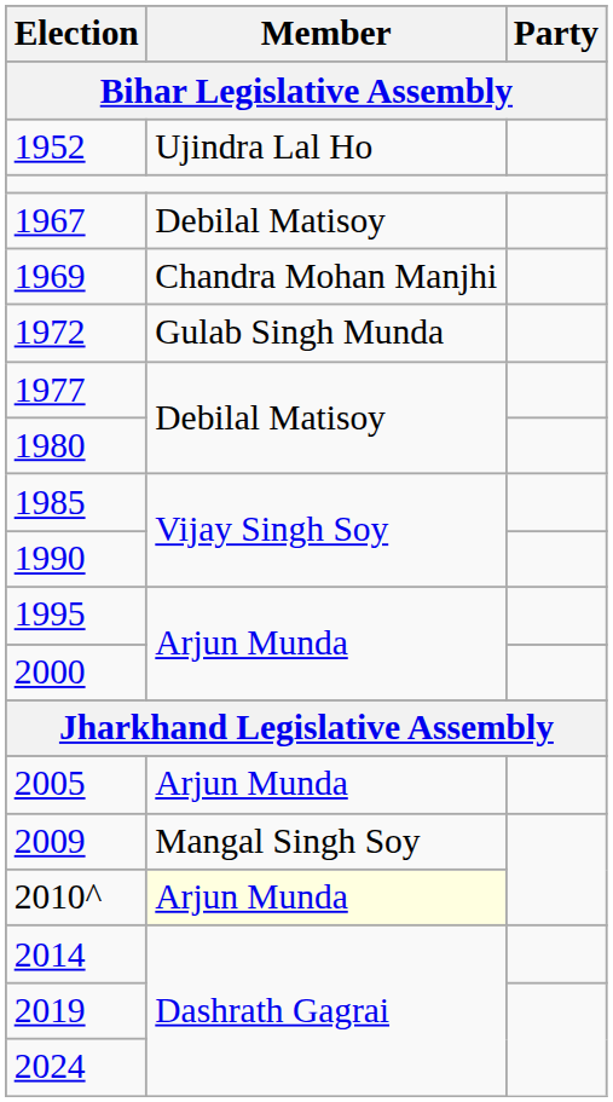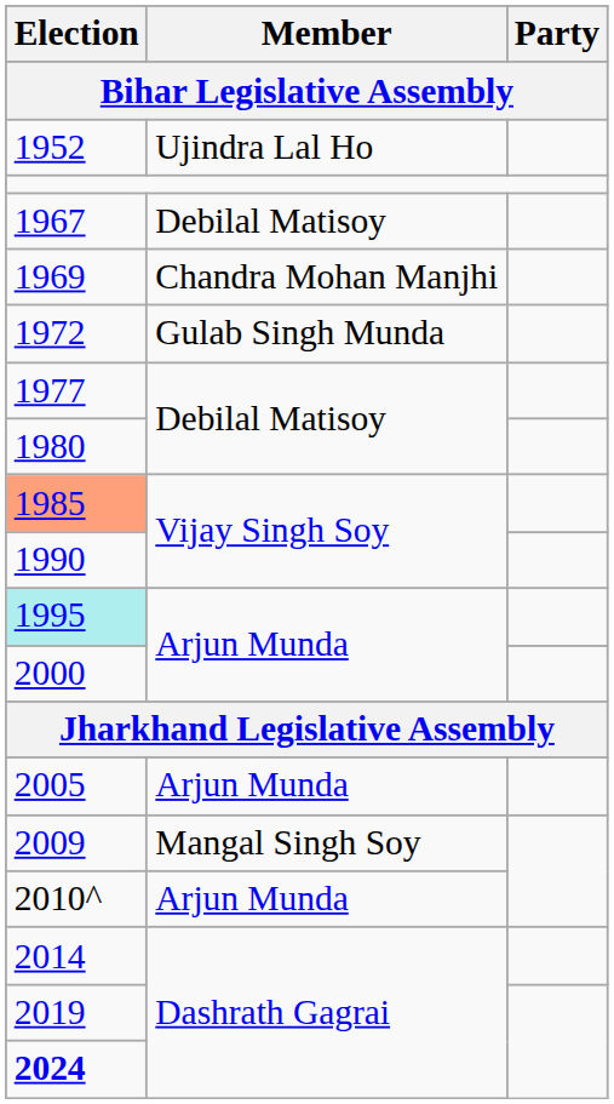1985 | Election: no background -> lightsalmon background
1995 | Election: no background -> paleturquoise background
2010^ | Member: lightyellow background -> no background
2024 | Election: normal -> bold
